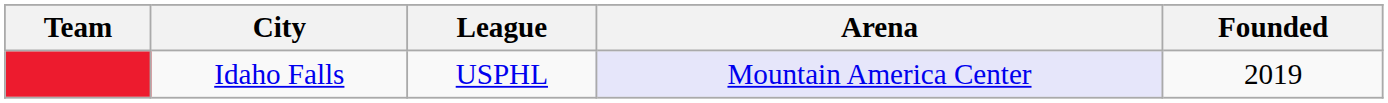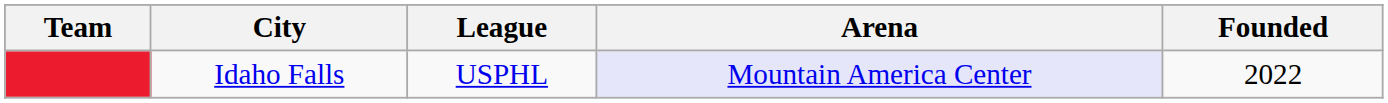Idaho Falls | Founded: 2019 -> 2022
